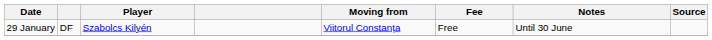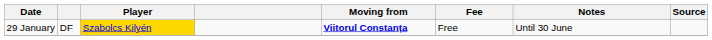29 January | Player: no background -> gold background
29 January | Moving from: normal -> bold
